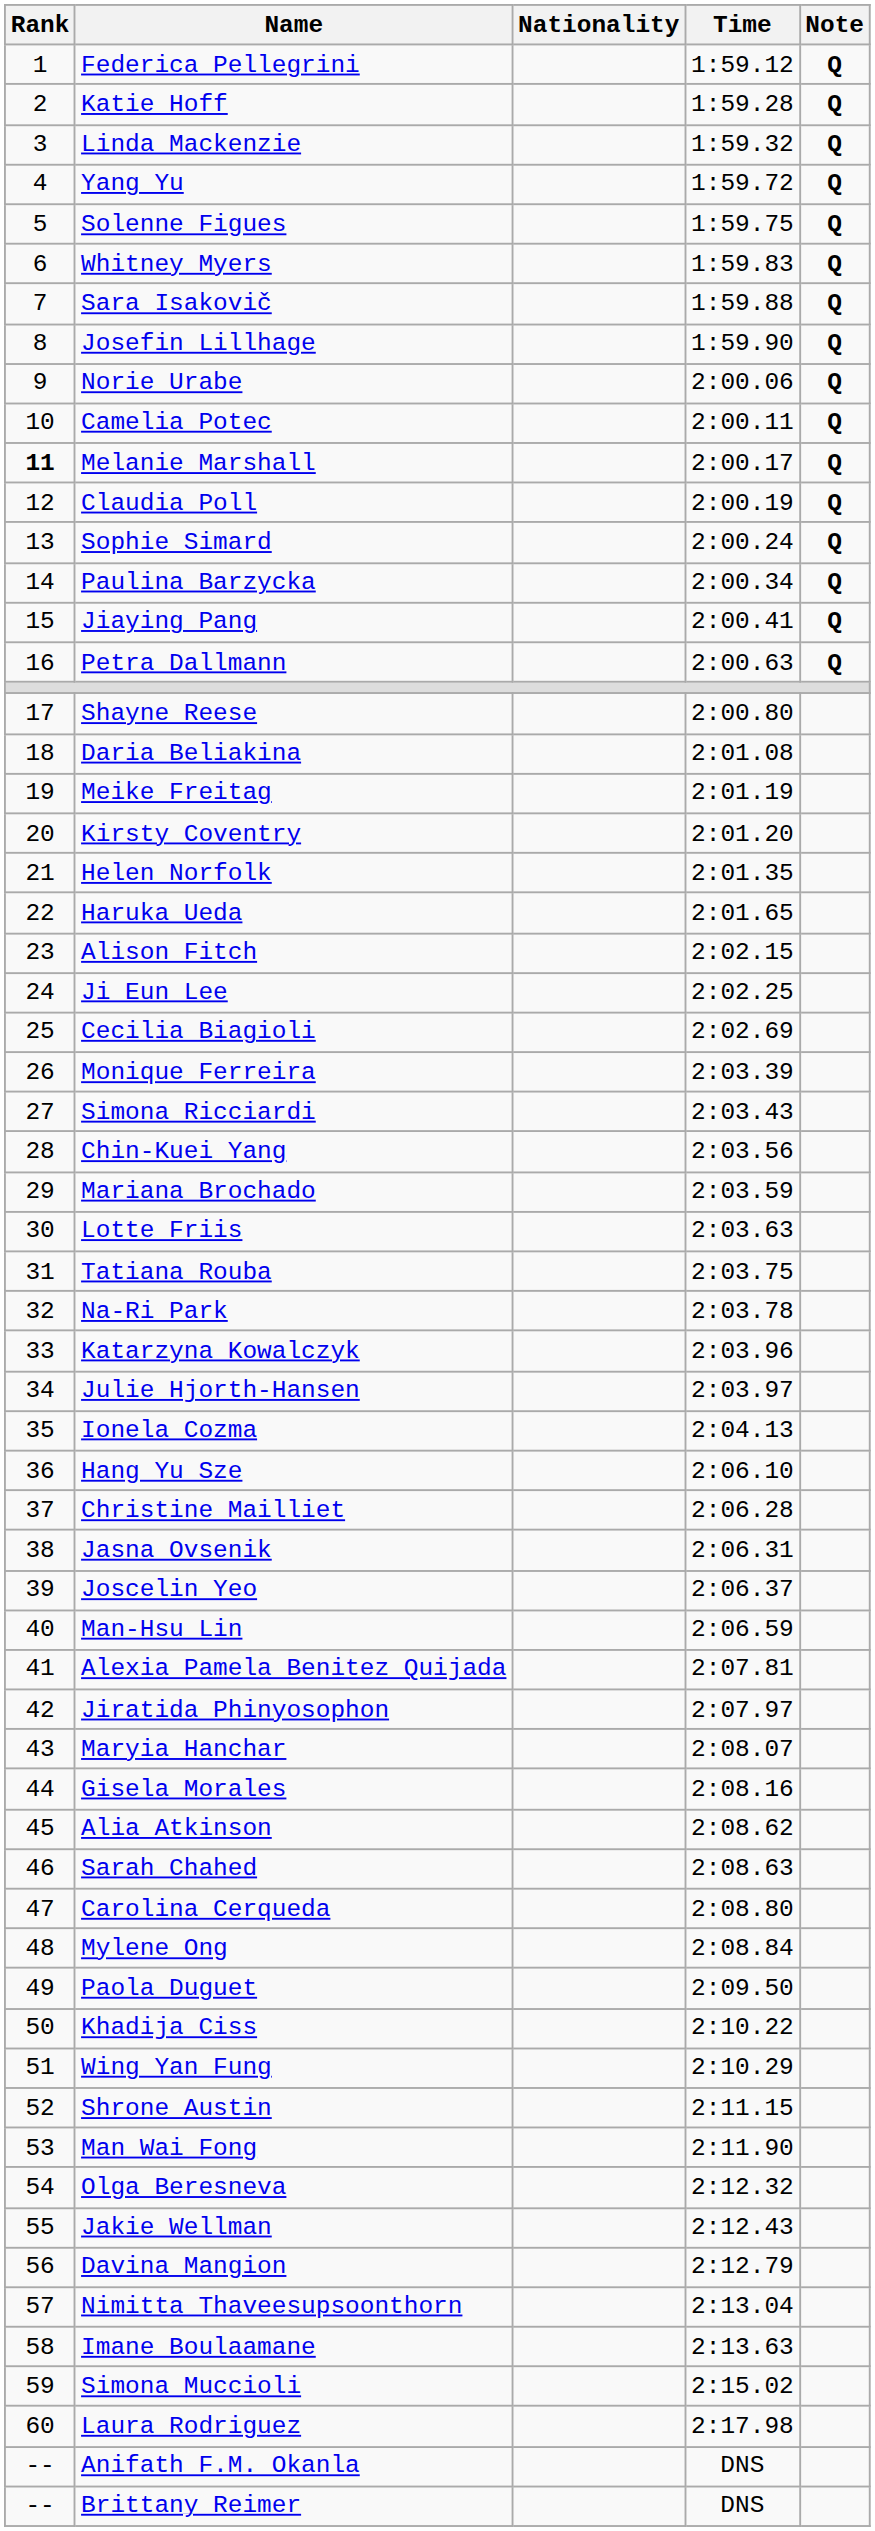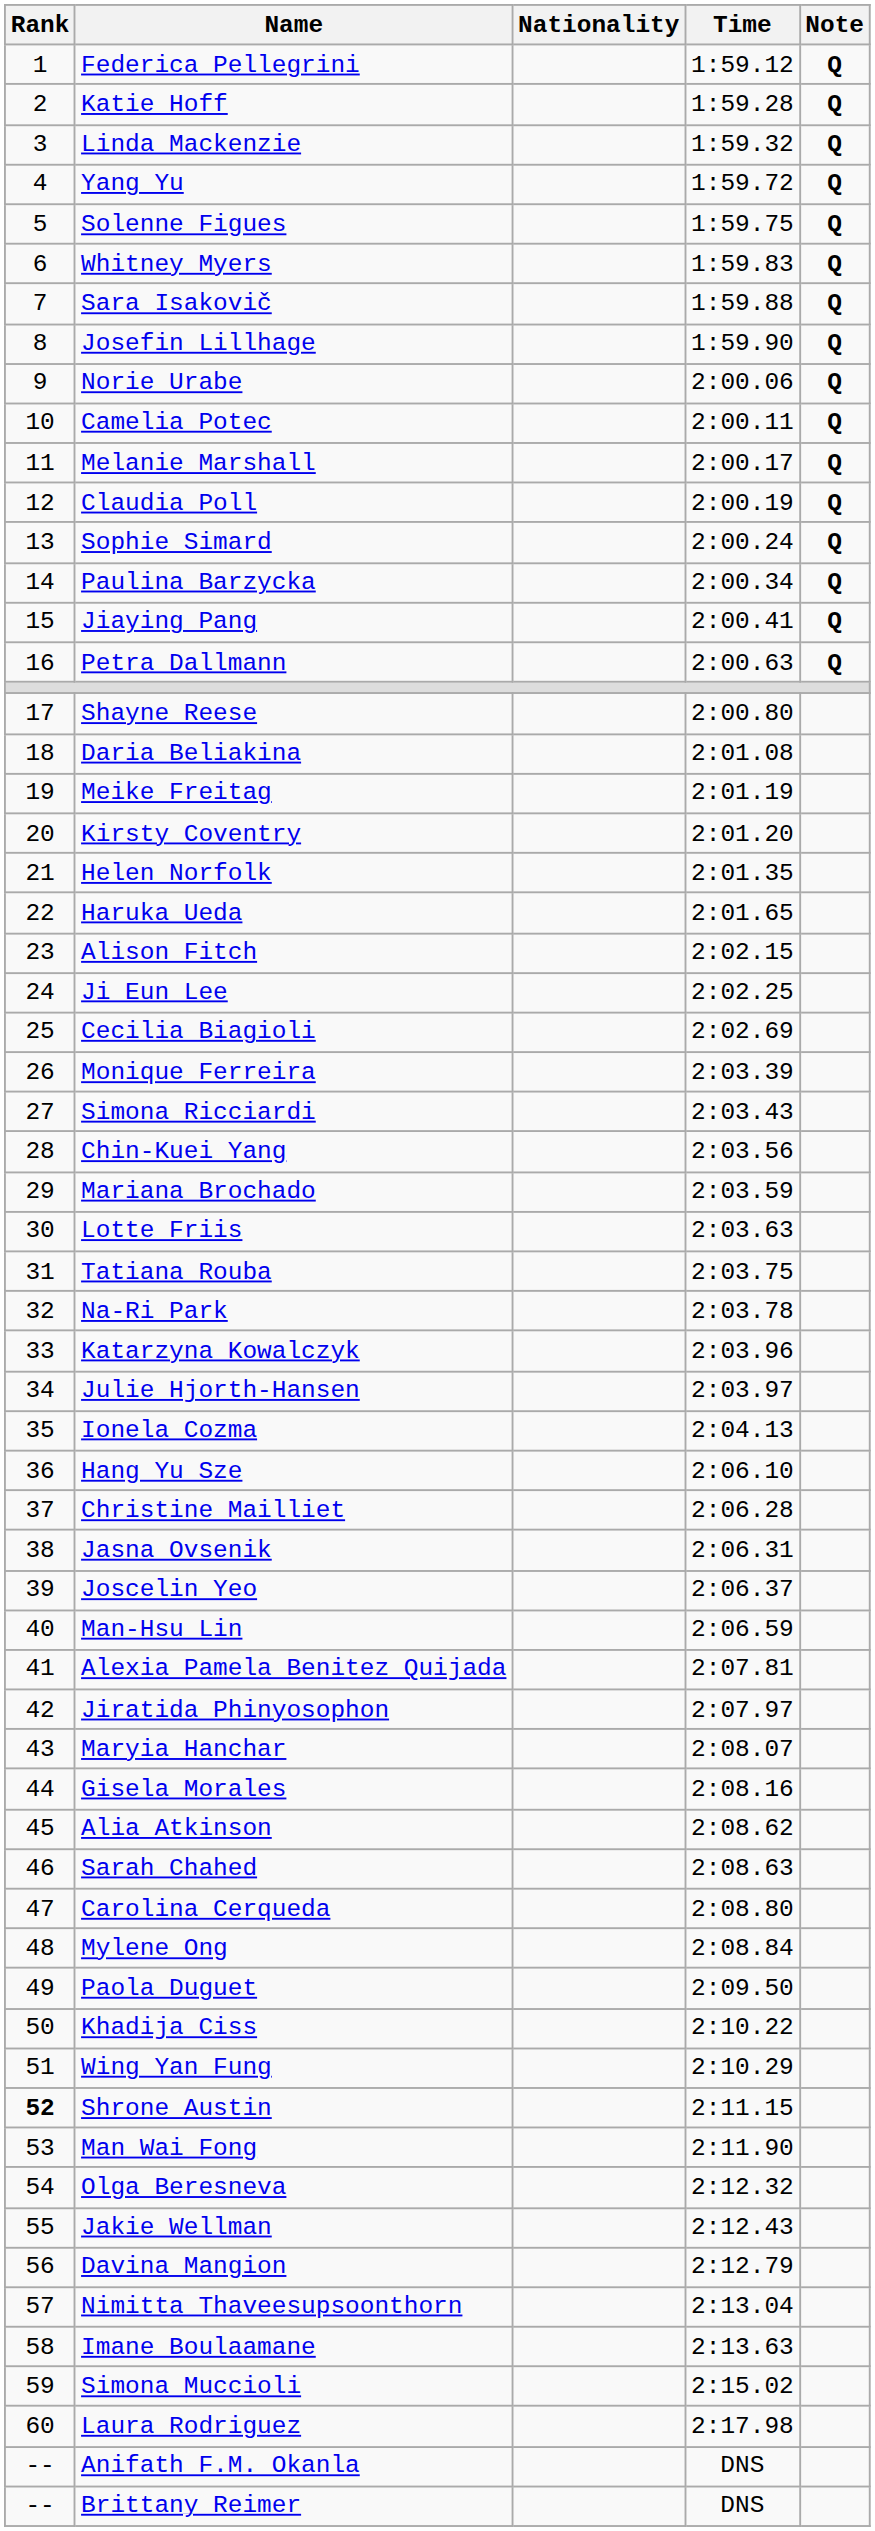Melanie Marshall | Rank: bold -> normal
Shrone Austin | Rank: normal -> bold
